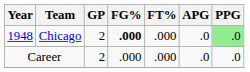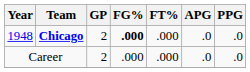1948 | Team: normal -> bold
1948 | PPG: lightgreen background -> no background
